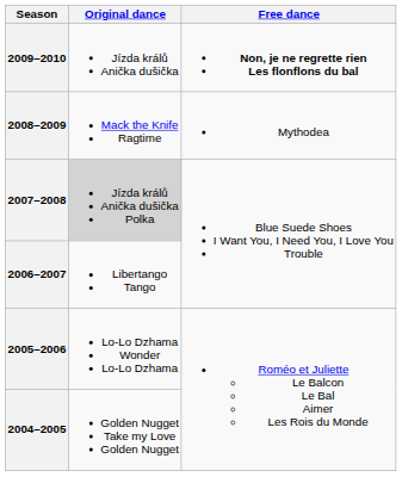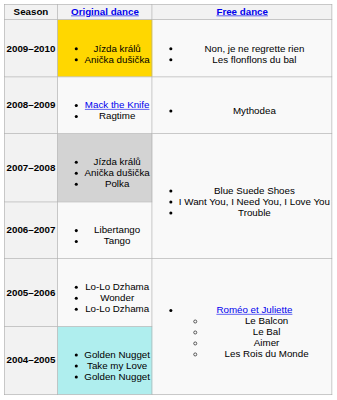2009–2010 | Original dance: no background -> gold background
2009–2010 | Free dance: bold -> normal
2004–2005 | Original dance: no background -> paleturquoise background
